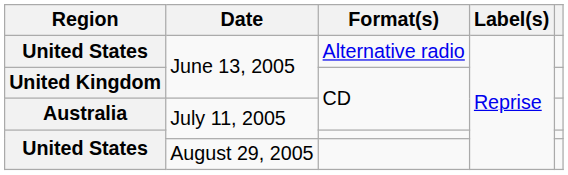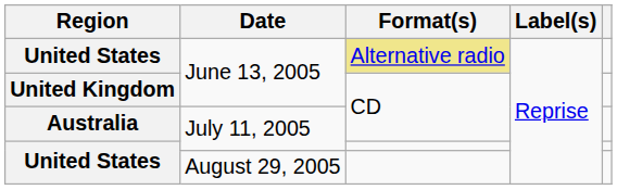United States / June 13, 2005 | Format(s): no background -> khaki background
